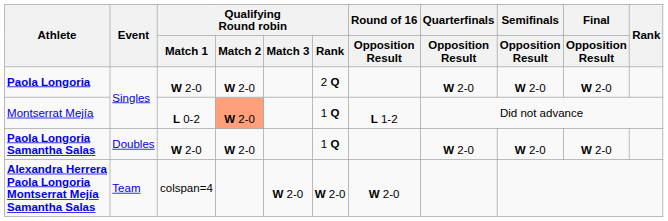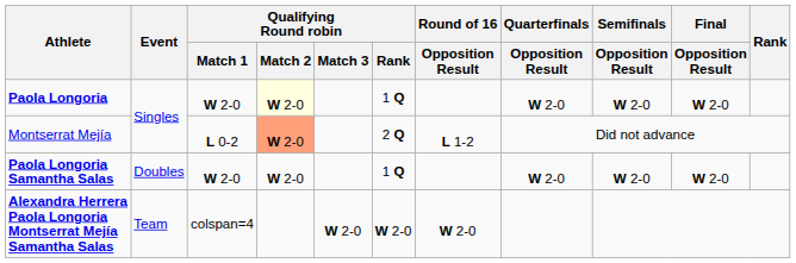Paola Longoria | Qualifying Round robin / Match 2: no background -> lightyellow background
Paola Longoria | Qualifying Round robin / Rank: 2 Q -> 1 Q
Montserrat Mejía | Qualifying Round robin / Rank: 1 Q -> 2 Q
